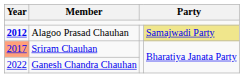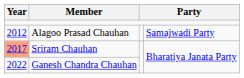Alagoo Prasad Chauhan | Year: bold -> normal
Alagoo Prasad Chauhan | column 4: khaki background -> no background
